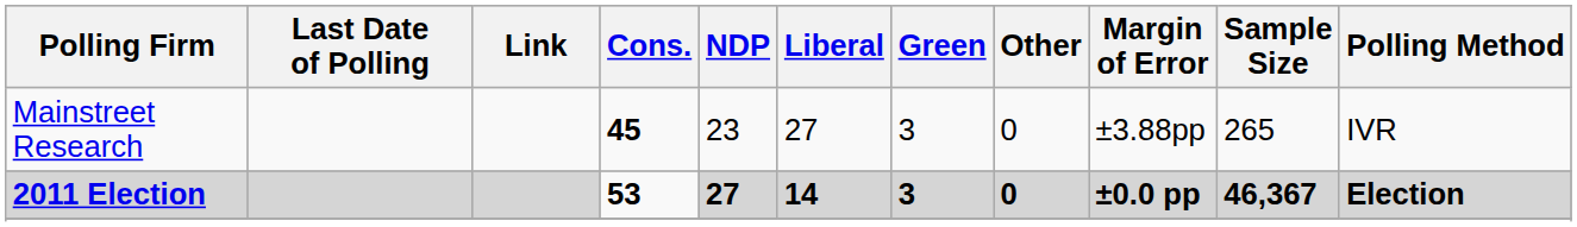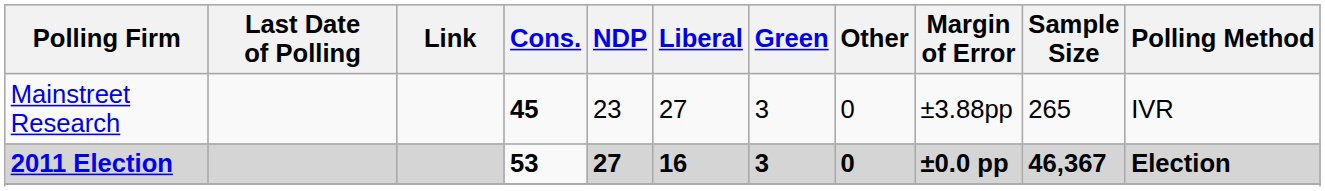2011 Election | Liberal: 14 -> 16
